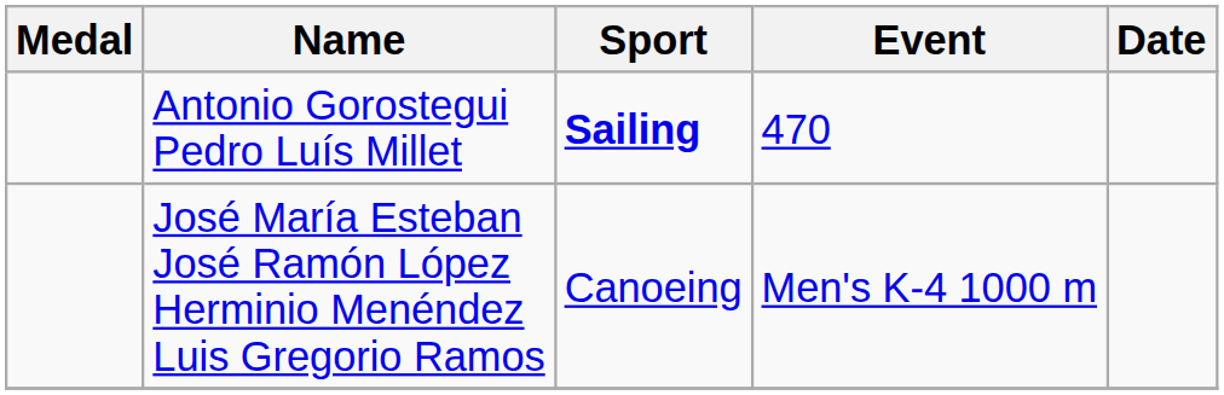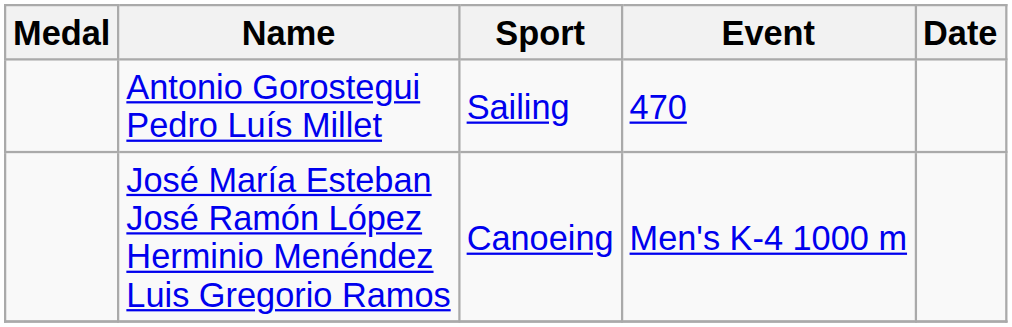Antonio Gorostegui Pedro Luís Millet | Sport: bold -> normal
